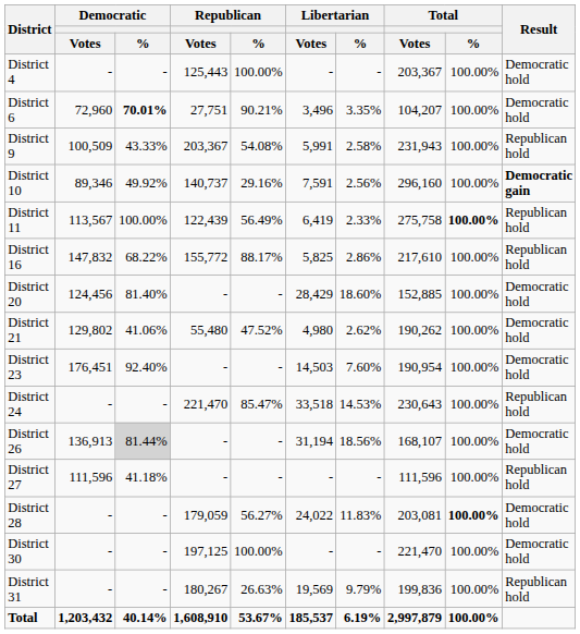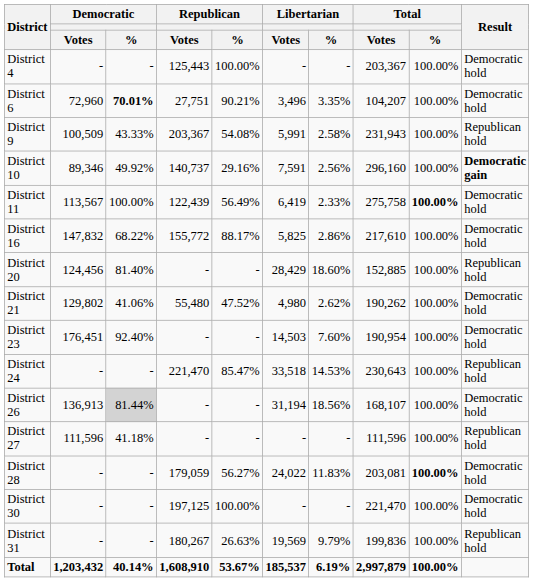District 11 | Result: Republican hold -> Democratic hold
District 16 | Result: Republican hold -> Democratic hold
District 20 | Result: Democratic hold -> Republican hold
